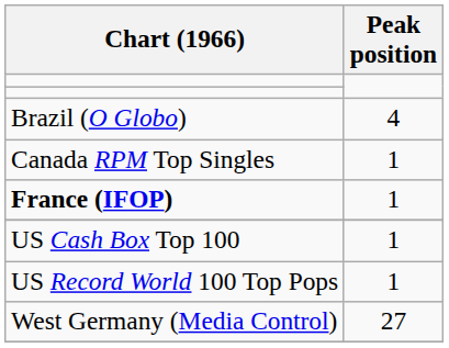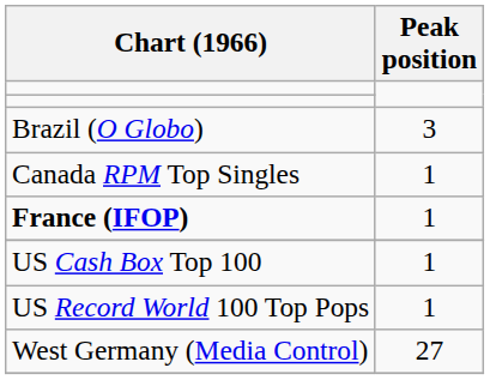row 4 | Peak position: 4 -> 3
